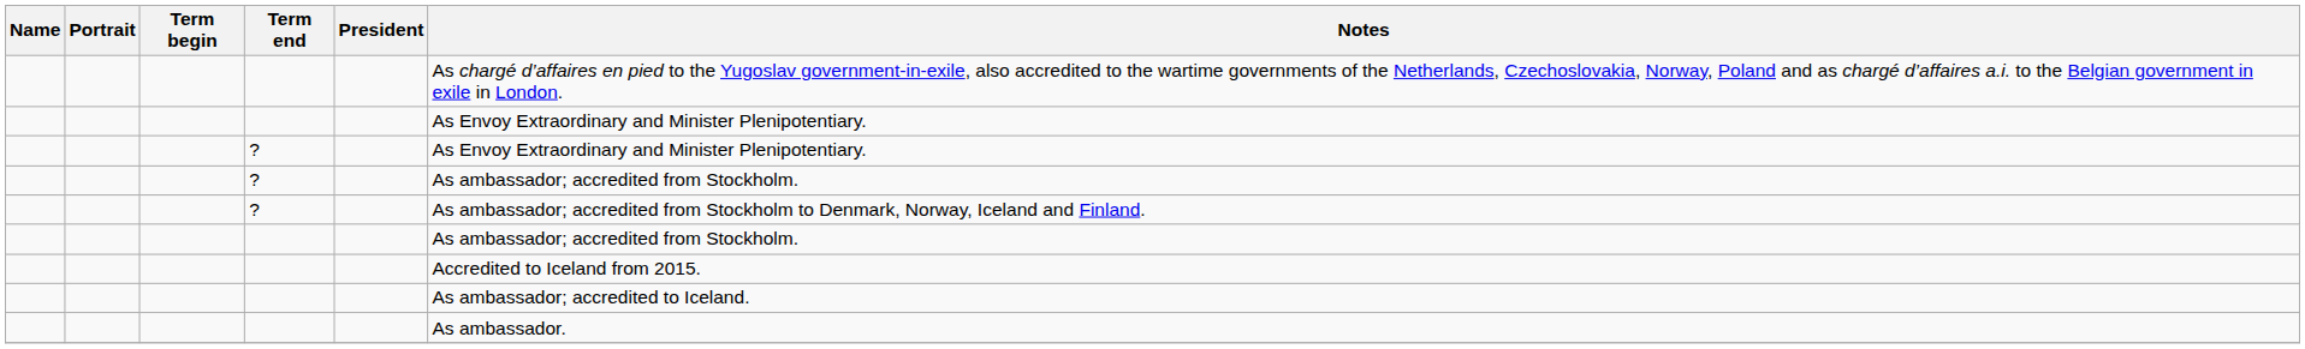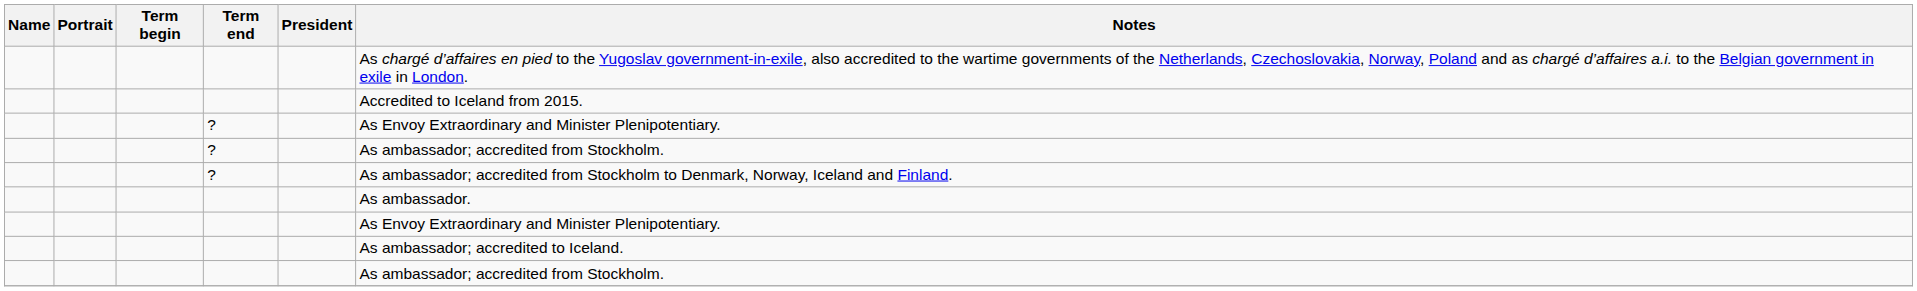row 3 | Notes: As Envoy Extraordinary and Minister Plenipotentiary. -> Accredited to Iceland from 2015.
row 7 | Notes: As ambassador; accredited from Stockholm. -> As ambassador.
row 8 | Notes: Accredited to Iceland from 2015. -> As Envoy Extraordinary and Minister Plenipotentiary.
row 10 | Notes: As ambassador. -> As ambassador; accredited from Stockholm.
